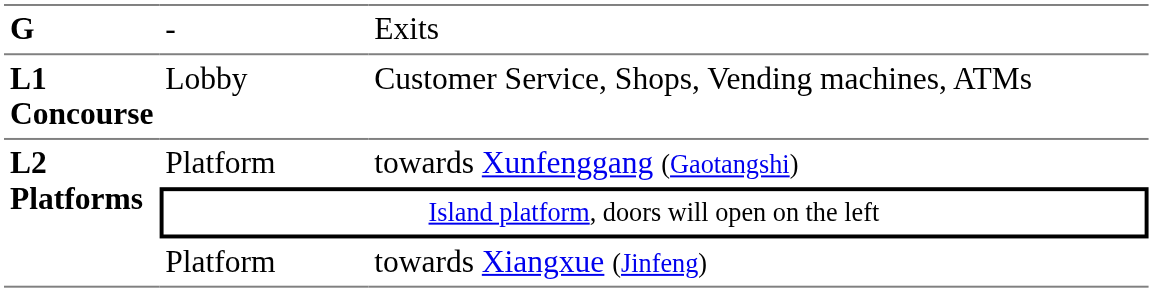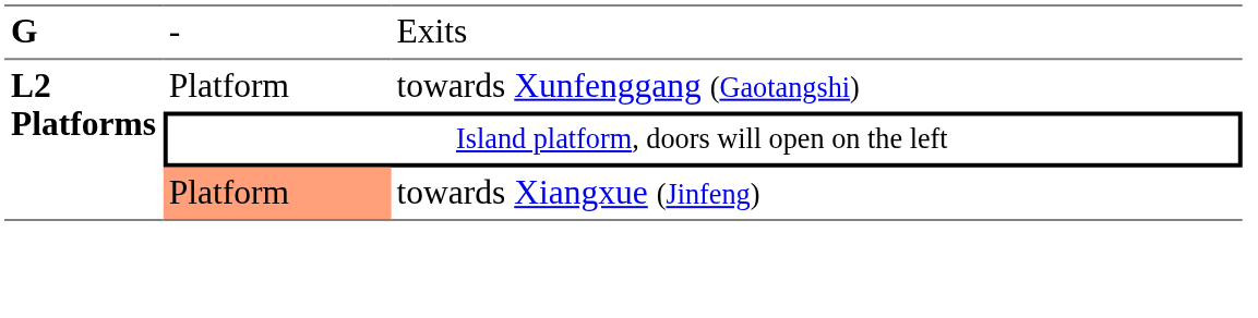- row: L1 Concourse | Lobby | Customer Service, Shops, Vending machines, ATMs
towards Xiangxue (Jinfeng) | column 2: no background -> lightsalmon background
